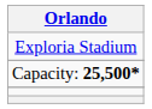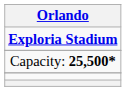row 2 | column 1: normal -> bold
